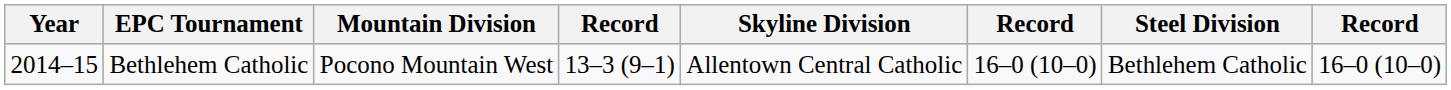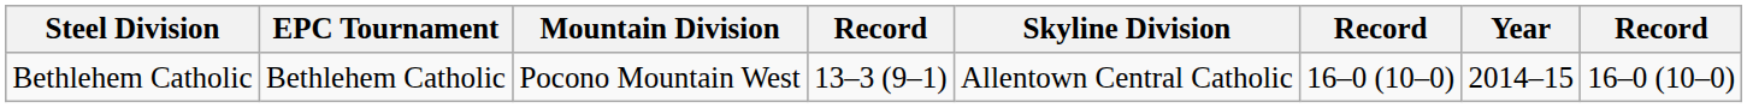columns swapped: Year <-> Steel Division
